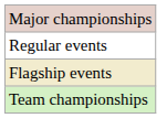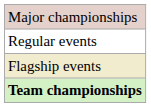row 4 | column 1: normal -> bold
